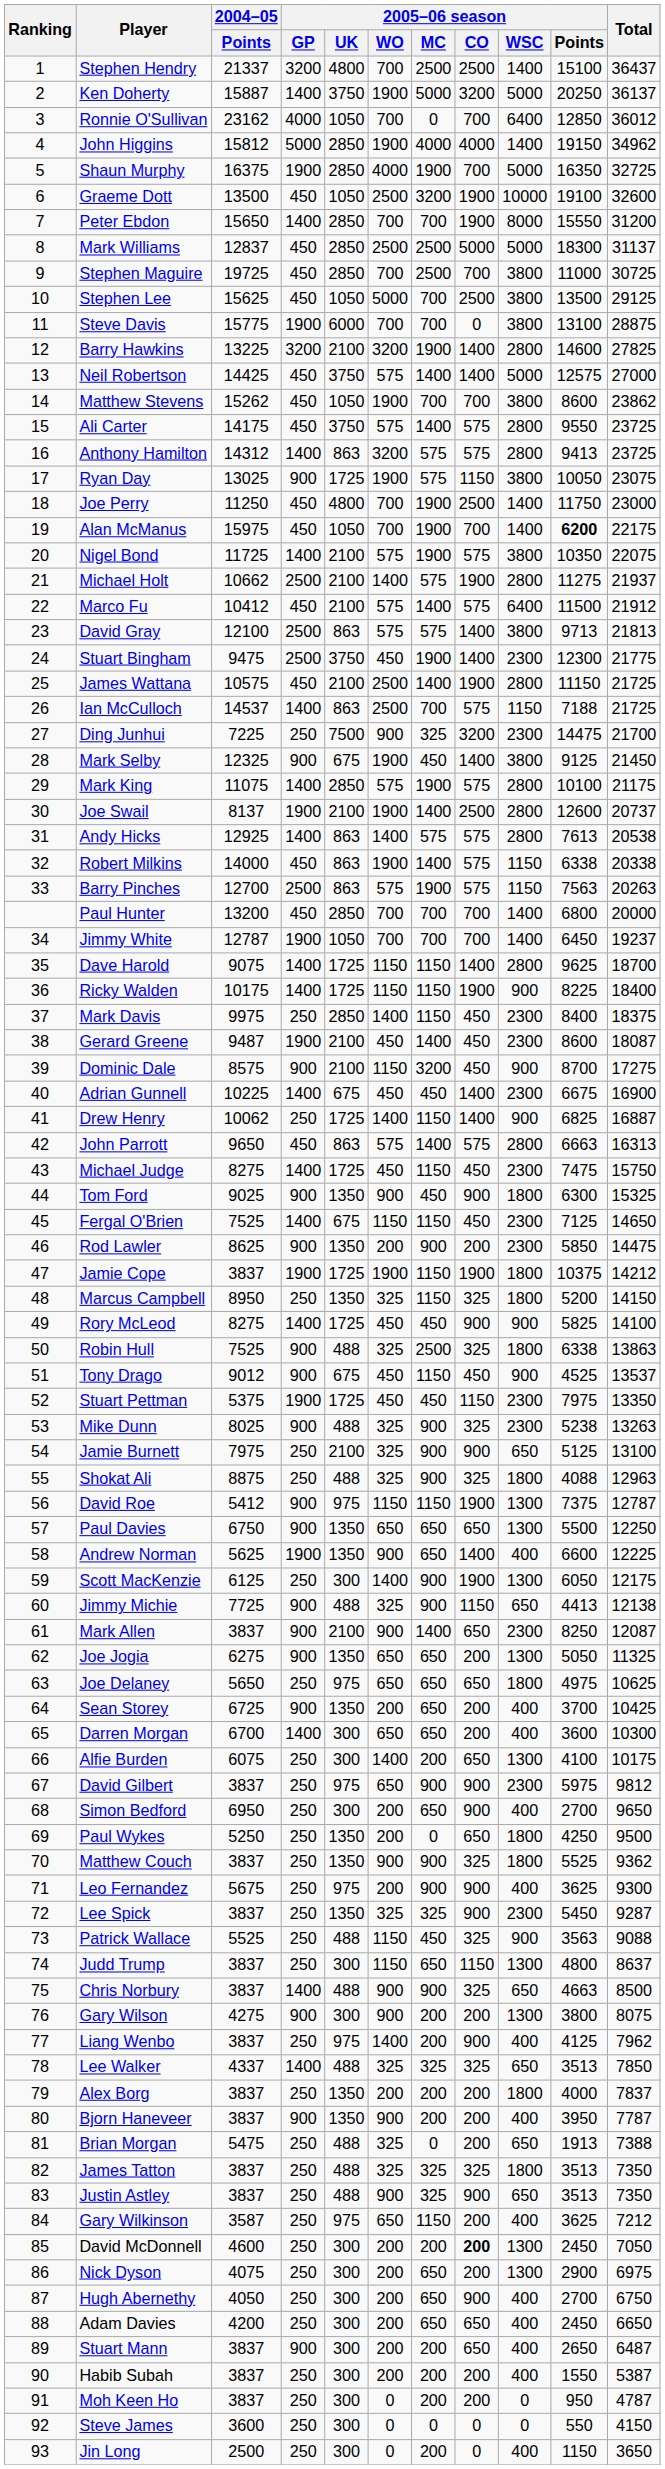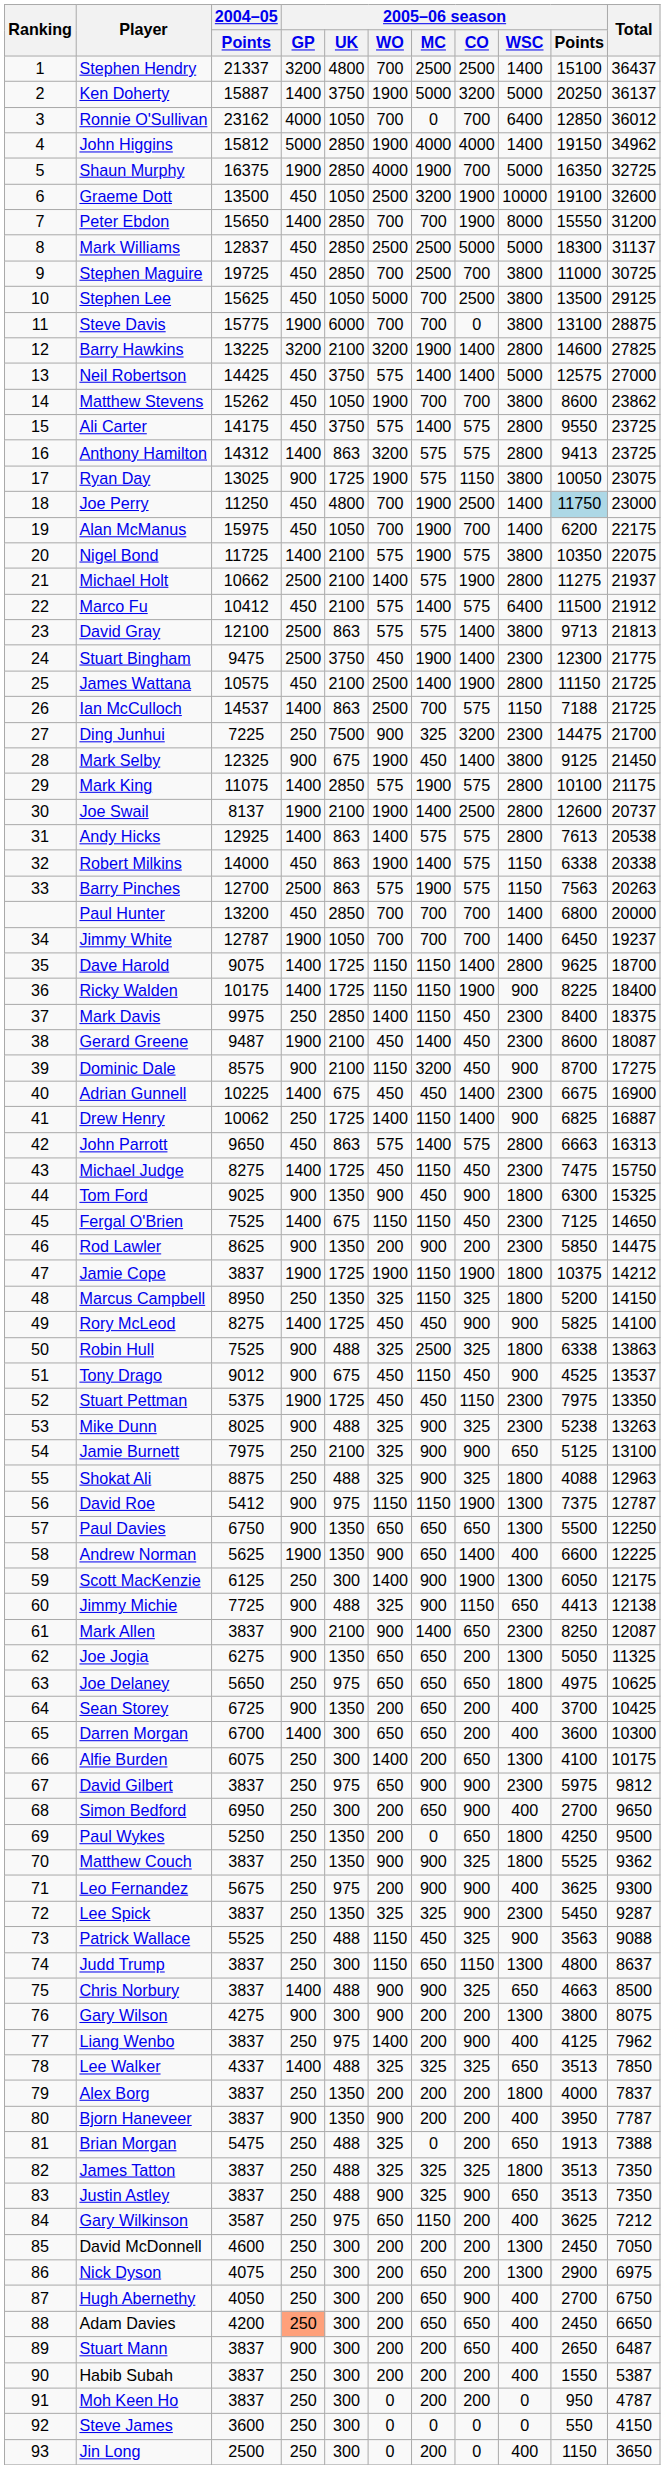Joe Perry | 2005–06 season / Points: no background -> lightblue background
Alan McManus | 2005–06 season / Points: bold -> normal
David McDonnell | 2005–06 season / CO: bold -> normal
Adam Davies | 2005–06 season / GP: no background -> lightsalmon background
